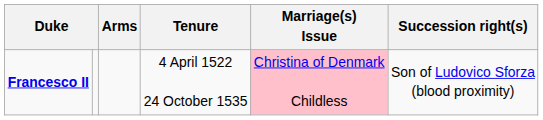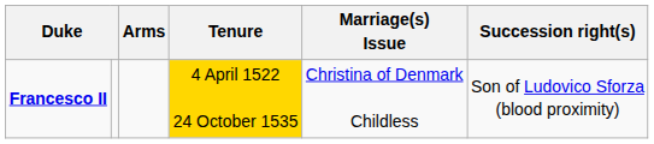Francesco II | Tenure: no background -> gold background
Francesco II | Marriage(s) Issue: pink background -> no background
